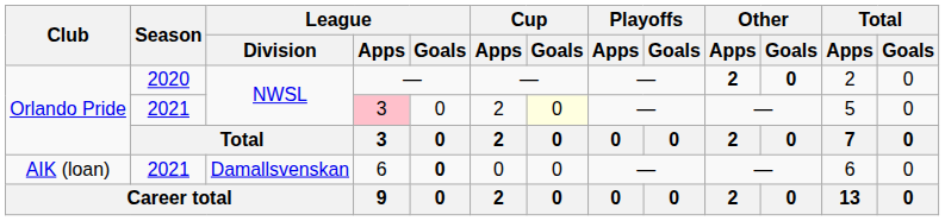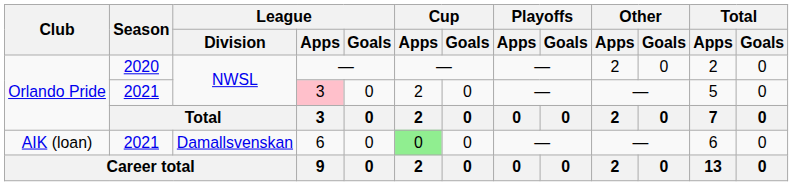row 3 | Other / Apps: bold -> normal
row 3 | Other / Goals: bold -> normal
row 4 | Cup / Goals: lightyellow background -> no background
row 6 | League / Goals: bold -> normal
row 6 | Cup / Apps: no background -> lightgreen background
